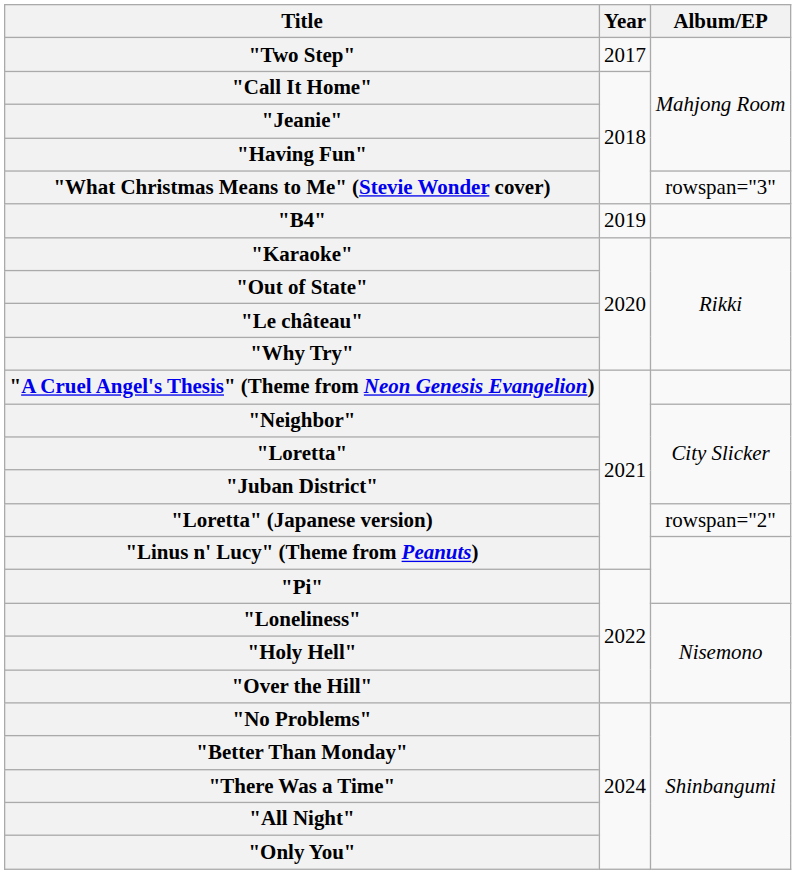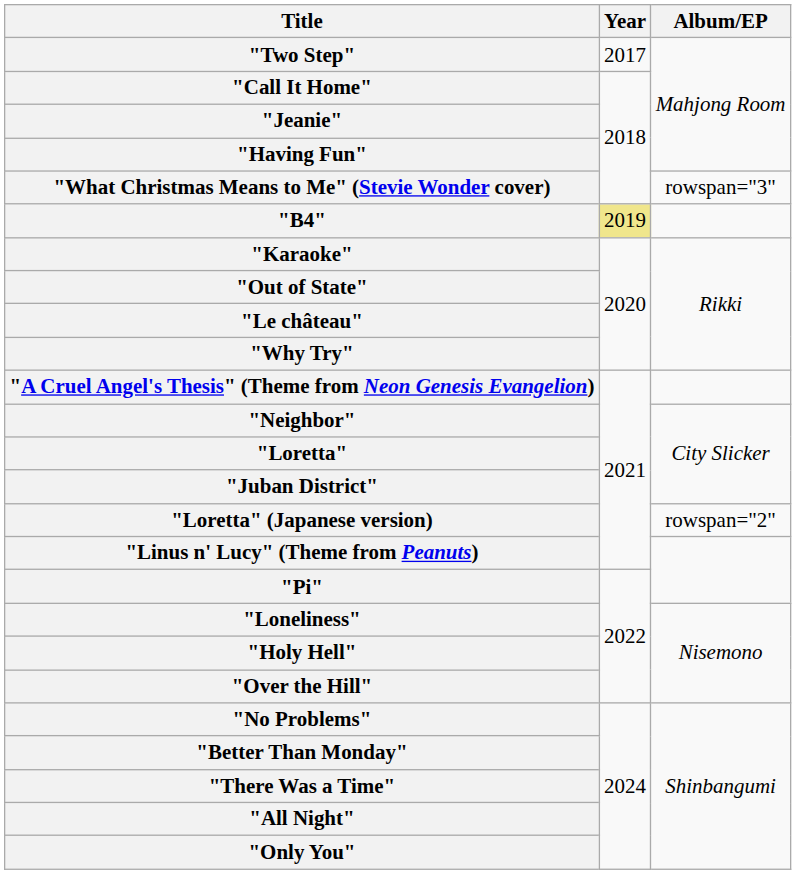"B4" | Year: no background -> khaki background
